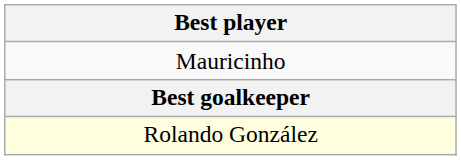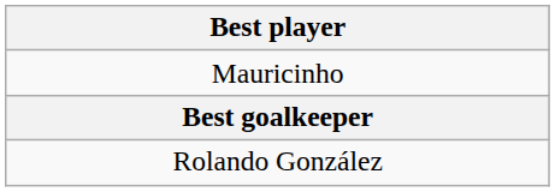row 4 | column 1: lightyellow background -> no background
